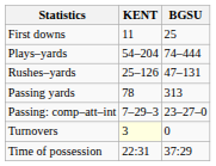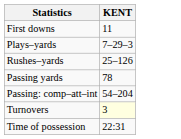- column: BGSU | 25 | 74–444 | 47–131 | 313 | 23–27–0 | 0 | 37:29
Plays–yards | KENT: 54–204 -> 7–29–3
Passing: comp–att–int | KENT: 7–29–3 -> 54–204
